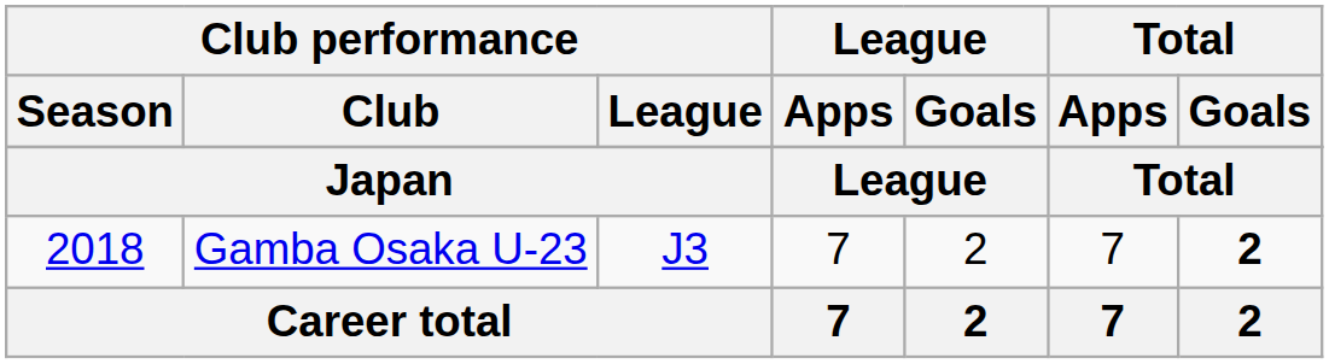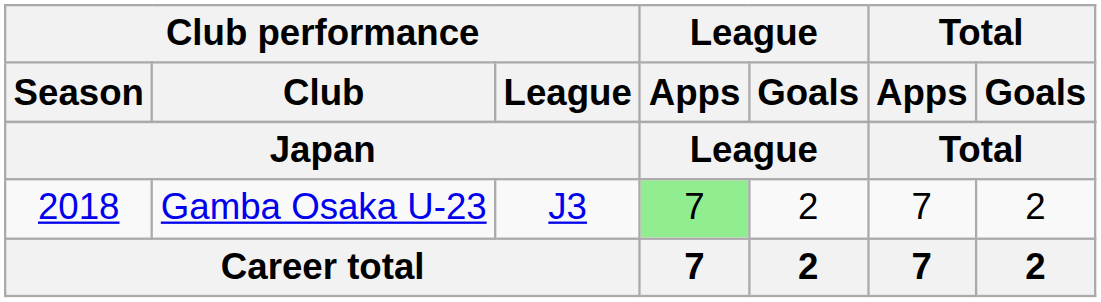Gamba Osaka U-23 | League / Apps: no background -> lightgreen background
Gamba Osaka U-23 | Total / Goals: bold -> normal
